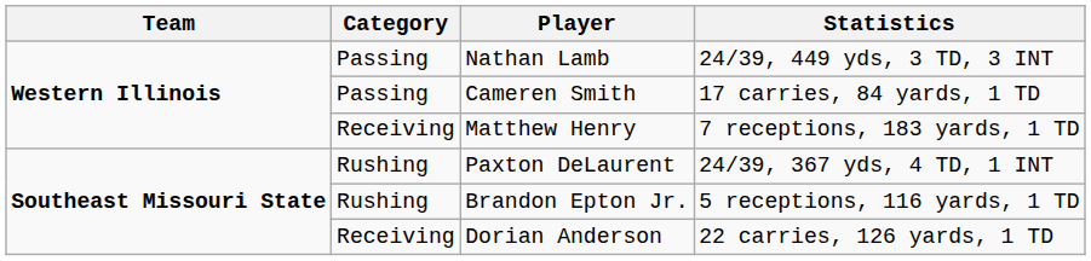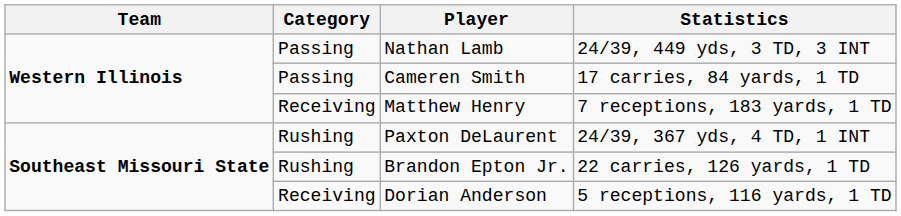Brandon Epton Jr. | Statistics: 5 receptions, 116 yards, 1 TD -> 22 carries, 126 yards, 1 TD
Dorian Anderson | Statistics: 22 carries, 126 yards, 1 TD -> 5 receptions, 116 yards, 1 TD
